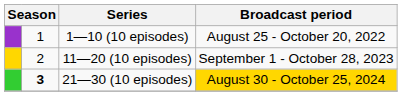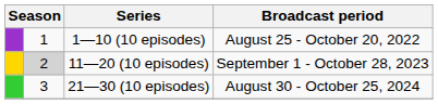11—20 (10 episodes) | column 2: no background -> lightgrey background
21—30 (10 episodes) | column 2: bold -> normal
21—30 (10 episodes) | Broadcast period: gold background -> no background
